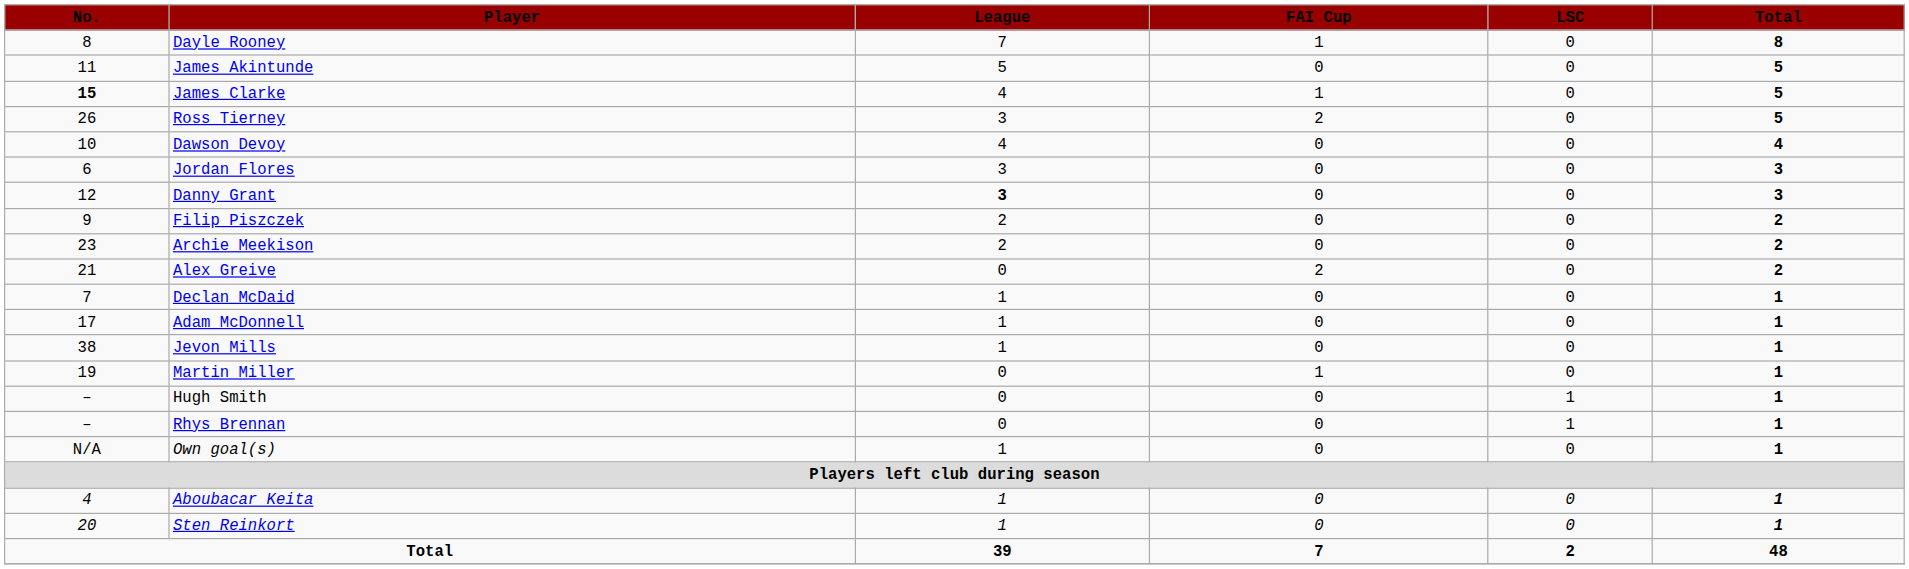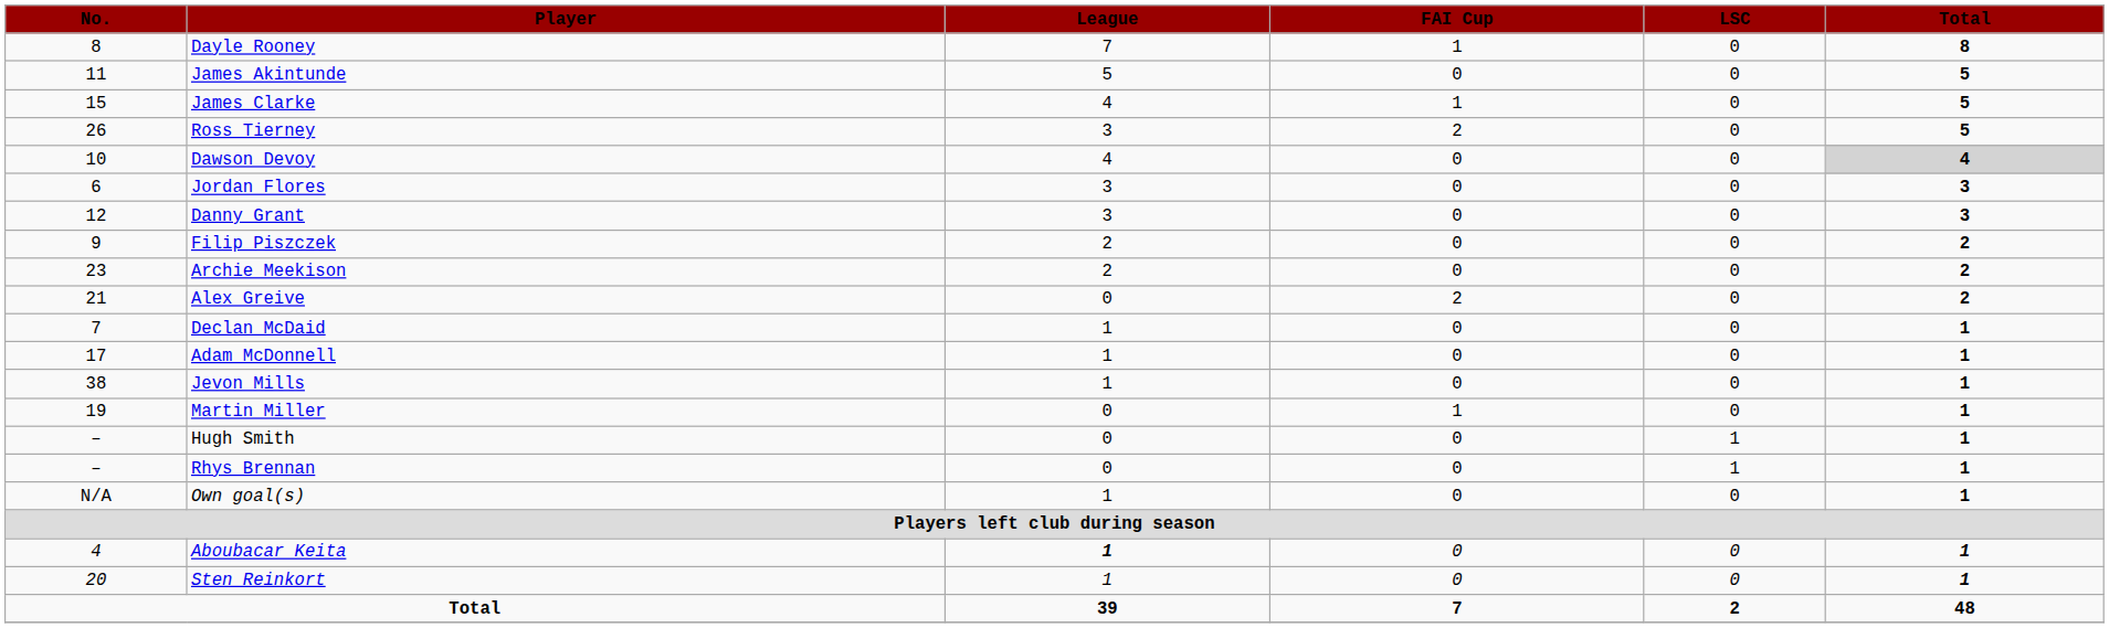James Clarke | No.: bold -> normal
Dawson Devoy | Total: no background -> lightgrey background
Danny Grant | League: bold -> normal
Aboubacar Keita | League: normal -> bold
